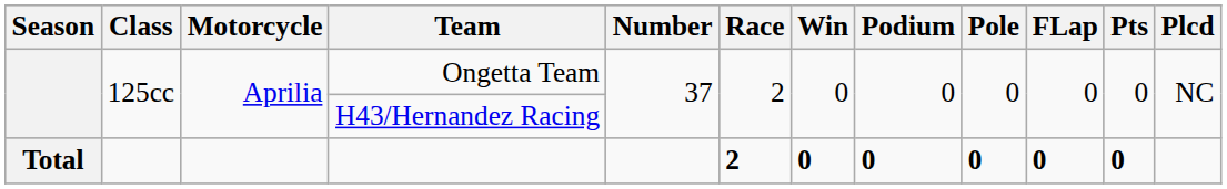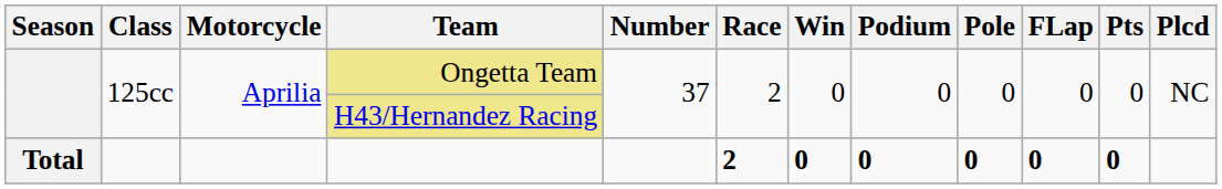Ongetta Team | Team: no background -> khaki background
H43/Hernandez Racing | Team: no background -> khaki background
